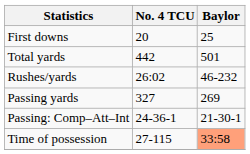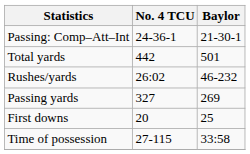rows swapped: First downs <-> Passing: Comp–Att–Int
Time of possession | Baylor: lightsalmon background -> no background
